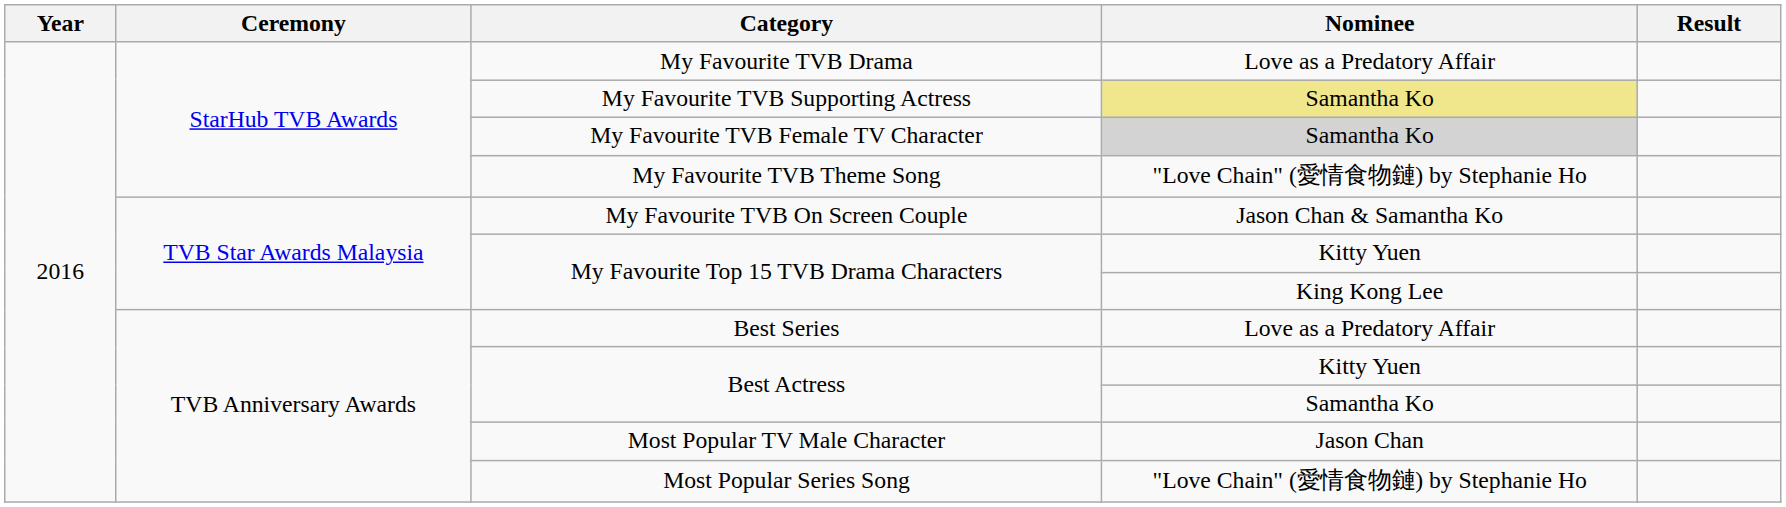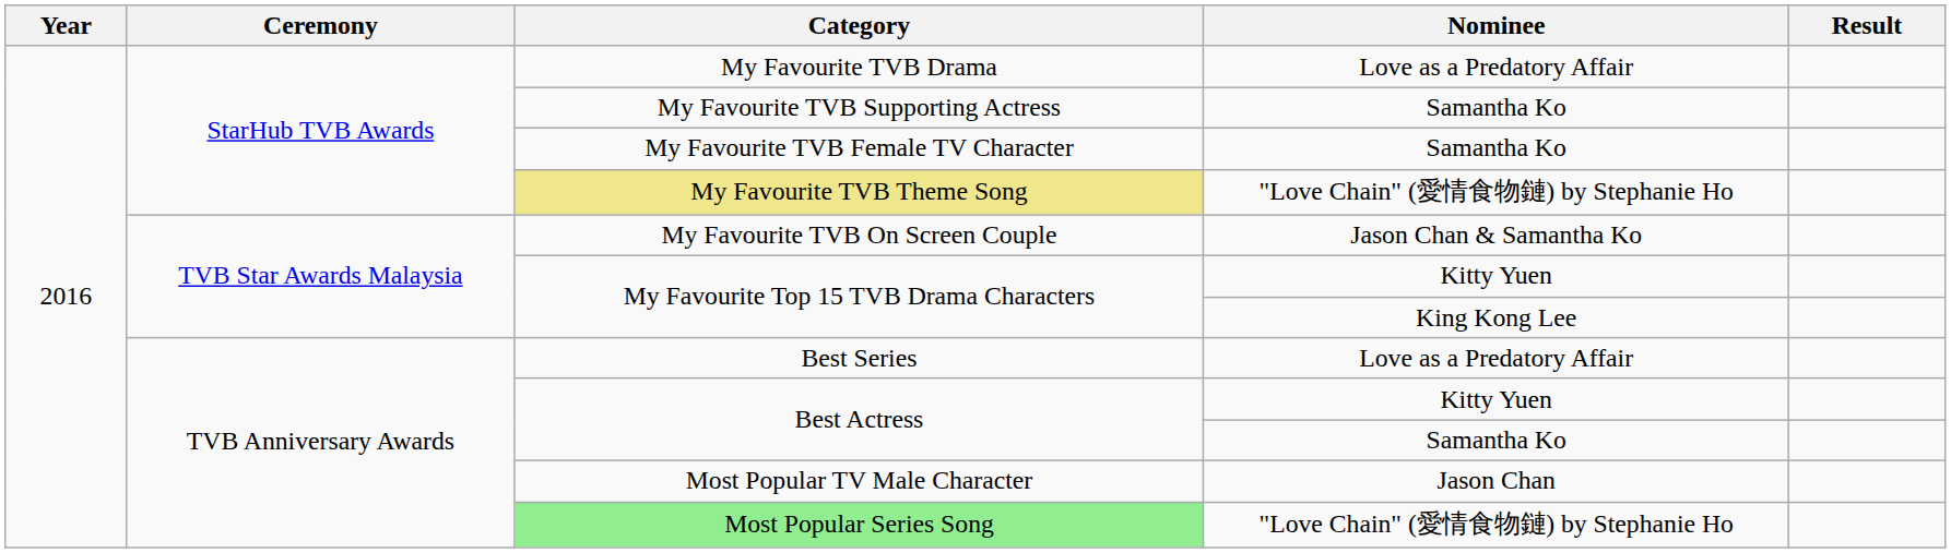My Favourite TVB Supporting Actress | Nominee: khaki background -> no background
My Favourite TVB Female TV Character | Nominee: lightgrey background -> no background
My Favourite TVB Theme Song | Category: no background -> khaki background
Most Popular Series Song | Category: no background -> lightgreen background
